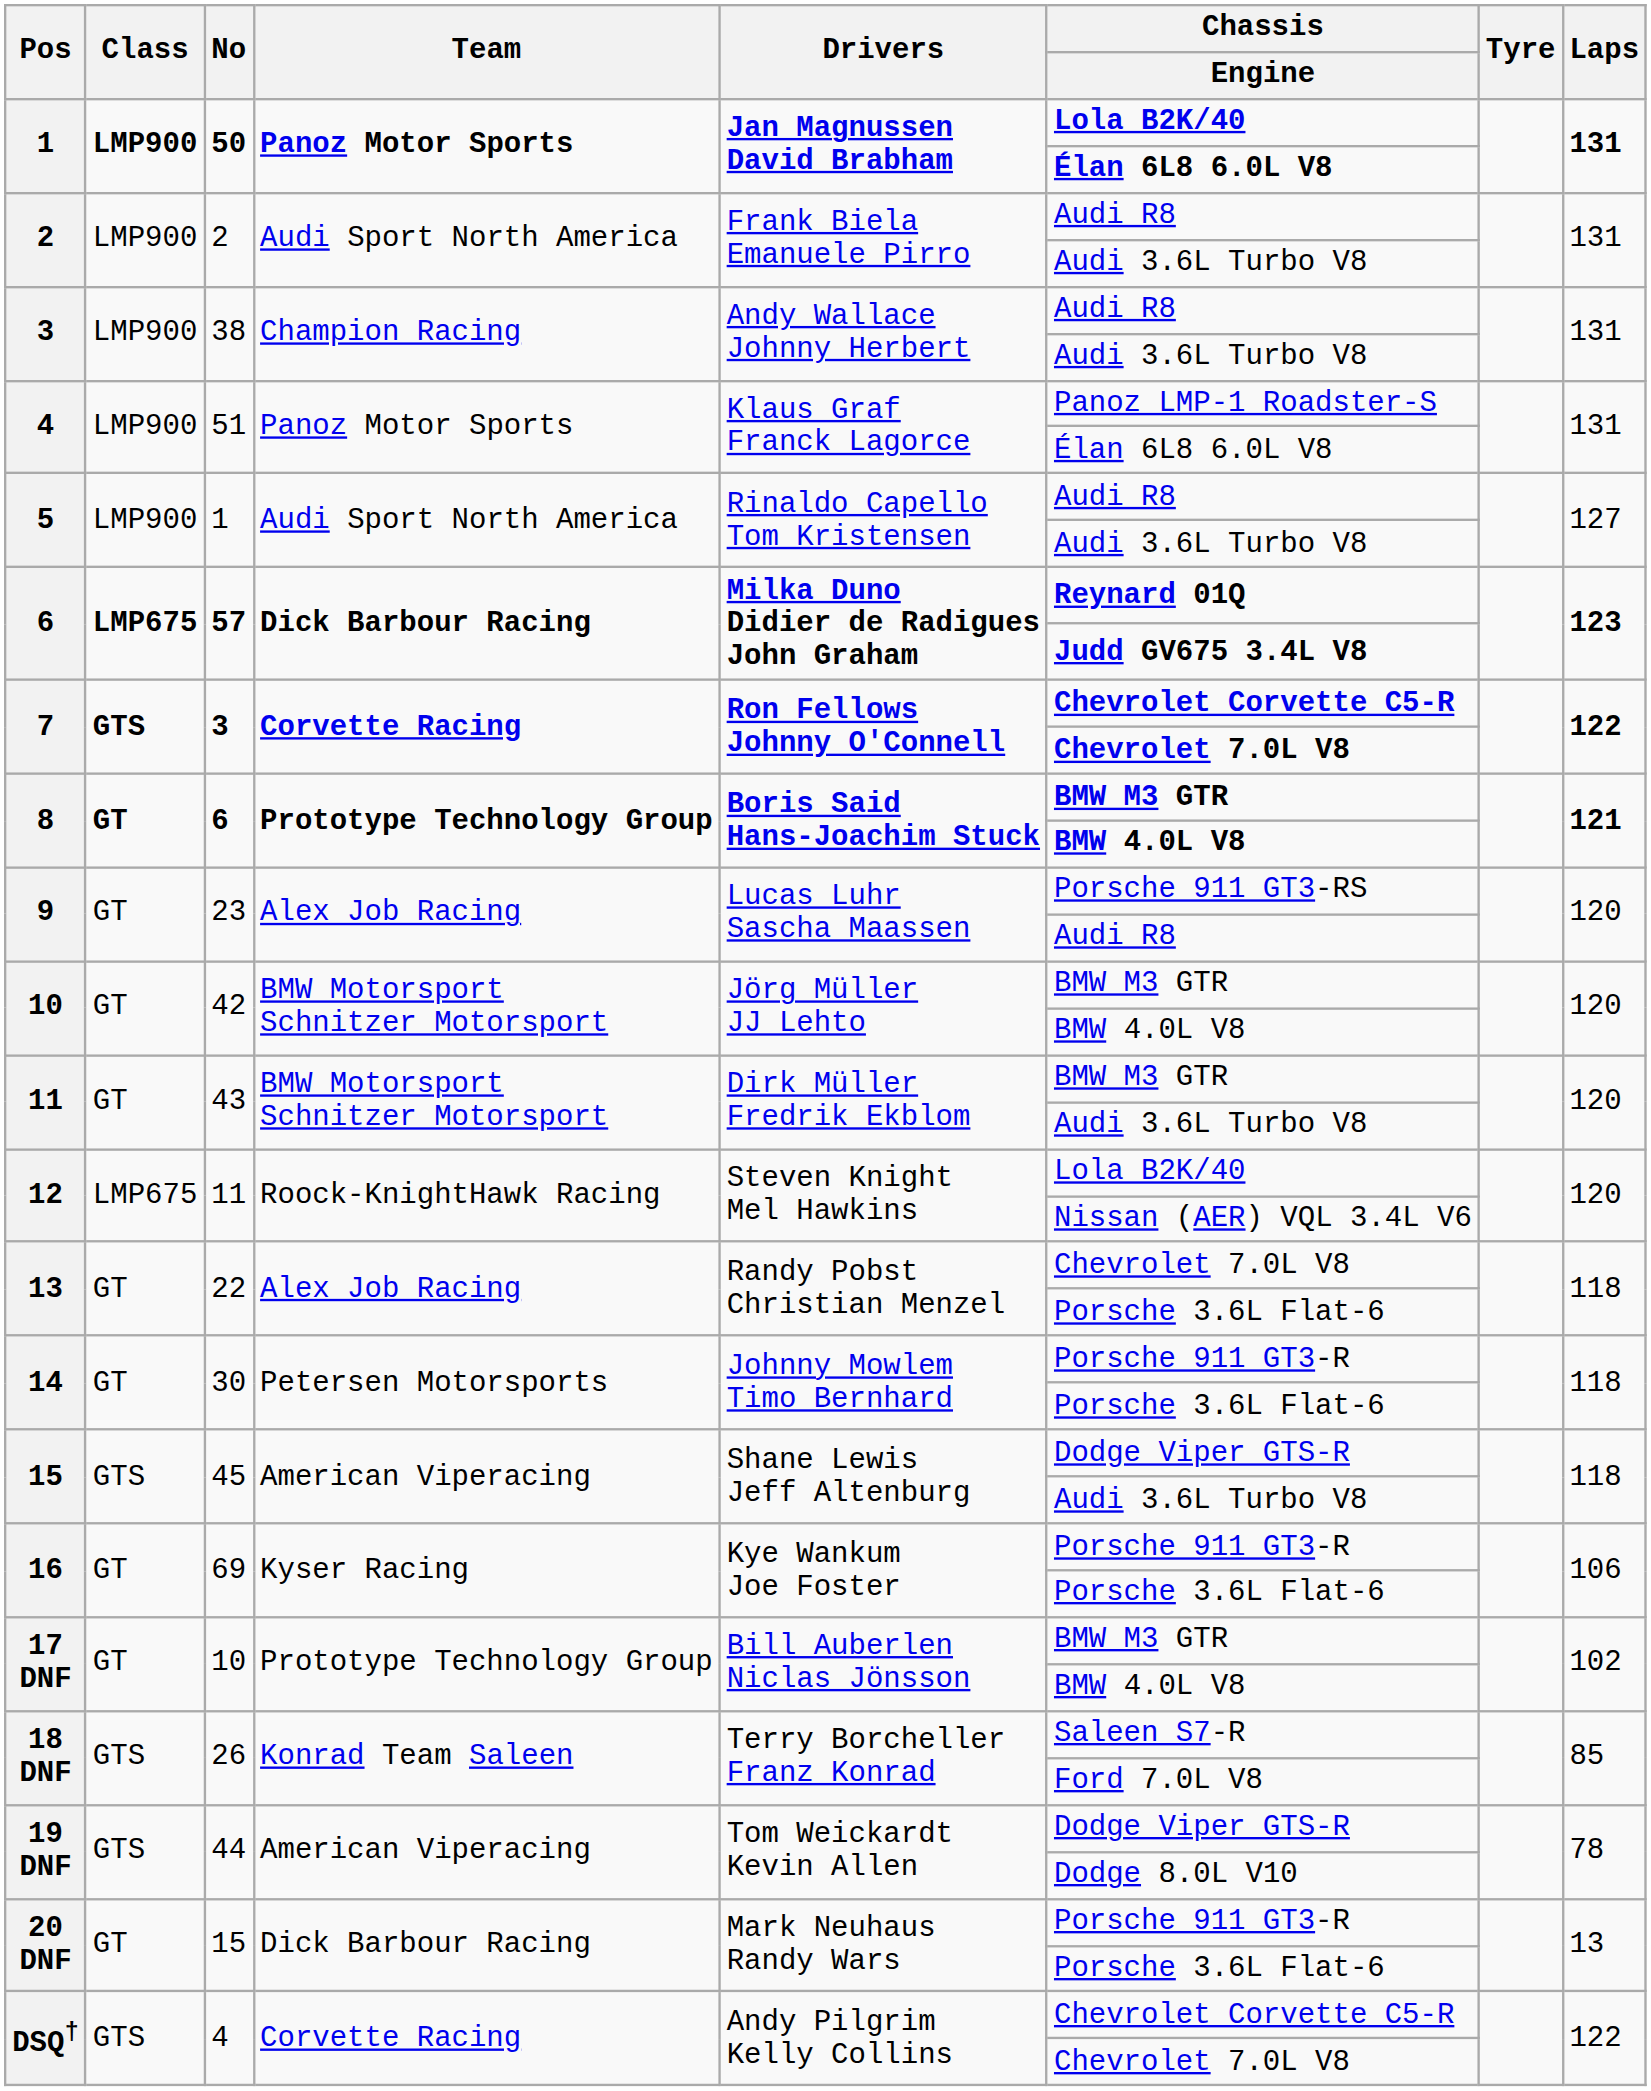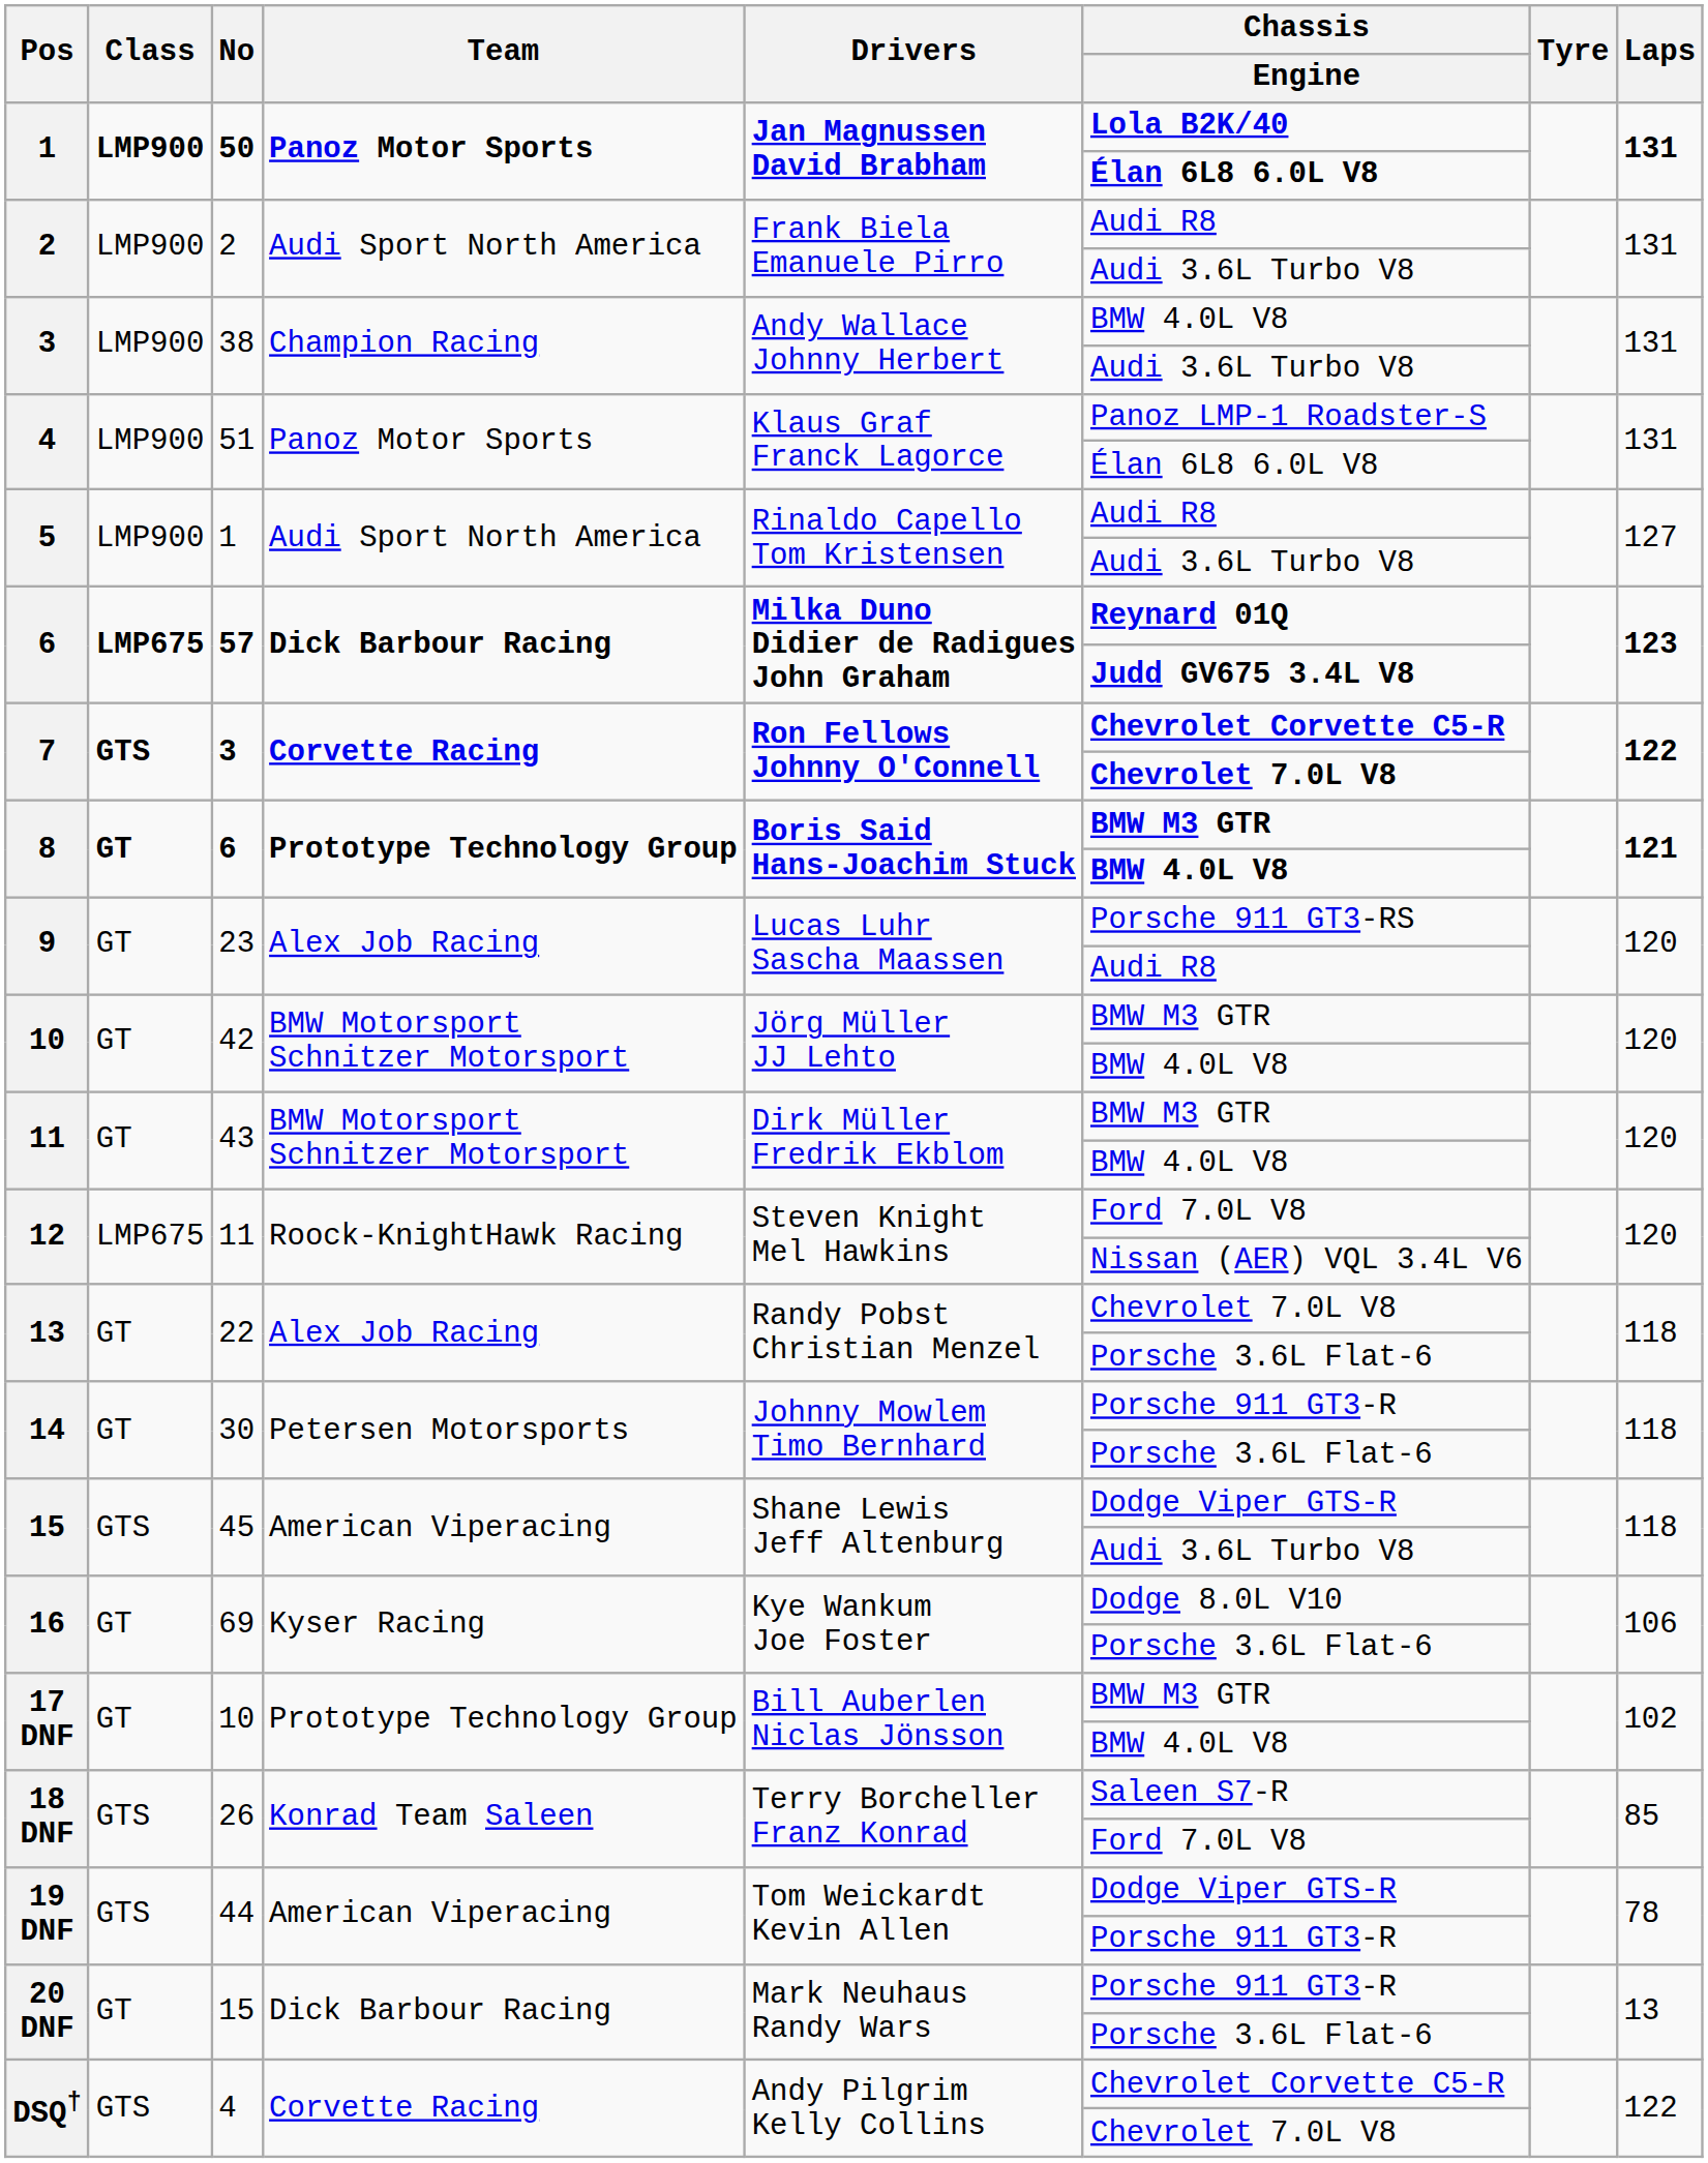row 7 | Chassis / Engine: Audi R8 -> BMW 4.0L V8
row 24 | Chassis / Engine: Audi 3.6L Turbo V8 -> BMW 4.0L V8
row 25 | Chassis / Engine: Lola B2K/40 -> Ford 7.0L V8
row 33 | Chassis / Engine: Porsche 911 GT3-R -> Dodge 8.0L V10
row 40 | Chassis / Engine: Dodge 8.0L V10 -> Porsche 911 GT3-R
